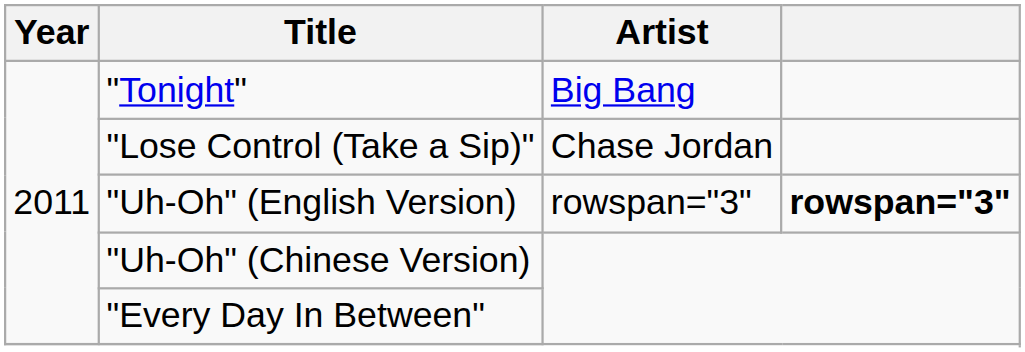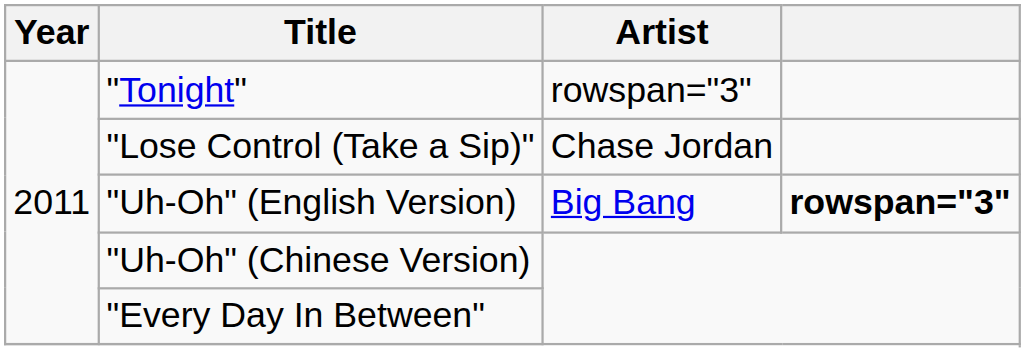"Tonight" | Artist: Big Bang -> rowspan="3"
"Uh-Oh" (English Version) | Artist: rowspan="3" -> Big Bang
